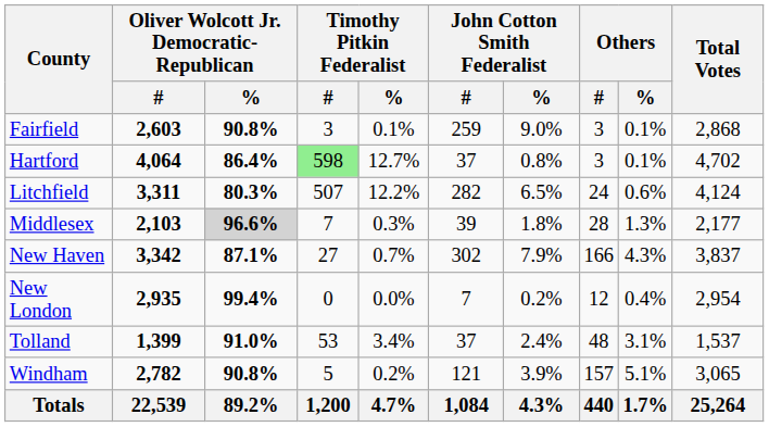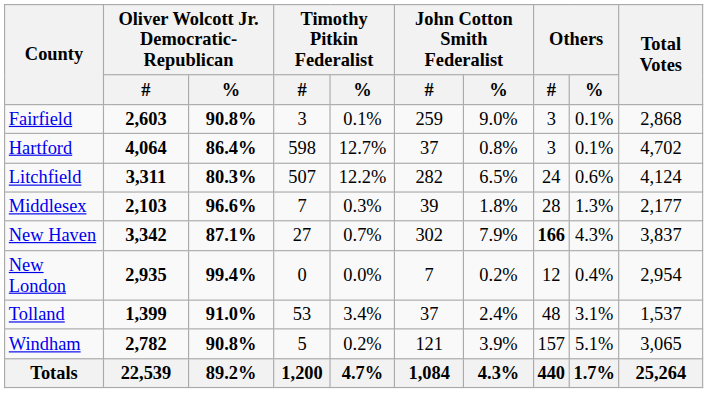Hartford | Timothy Pitkin Federalist / #: lightgreen background -> no background
Middlesex | Oliver Wolcott Jr. Democratic-Republican / %: lightgrey background -> no background
New Haven | Others / #: normal -> bold
